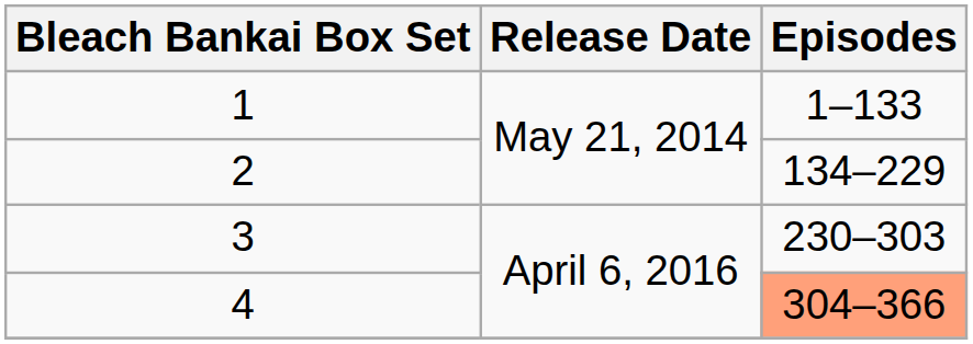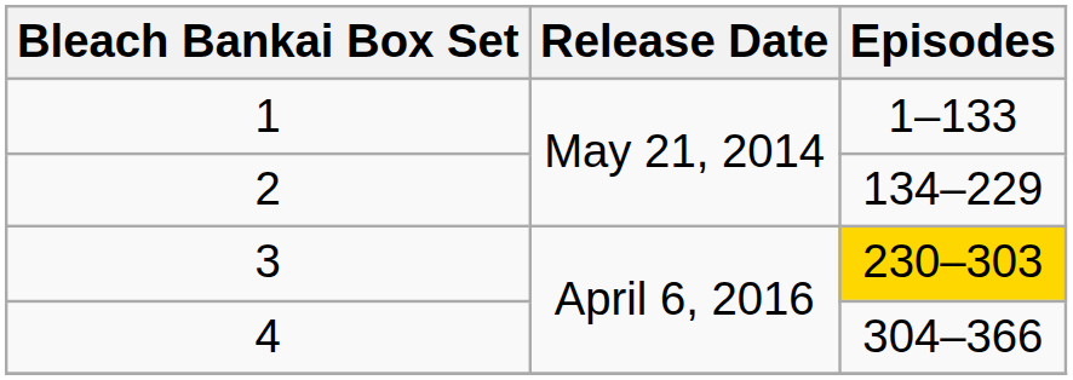3 | Episodes: no background -> gold background
4 | Episodes: lightsalmon background -> no background
